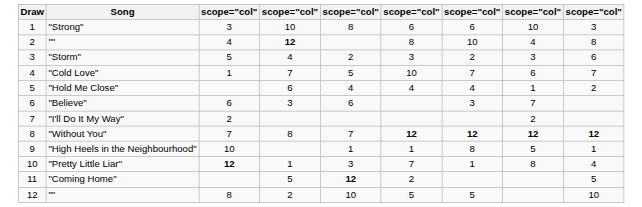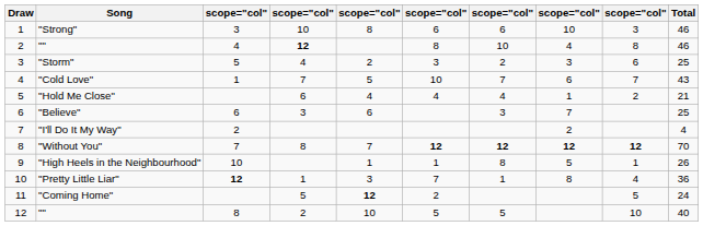+ column: Total | 46 | 46 | 25 | 43 | 21 | 25 | 4 | 70 | 26 | 36 | 24 | 40
